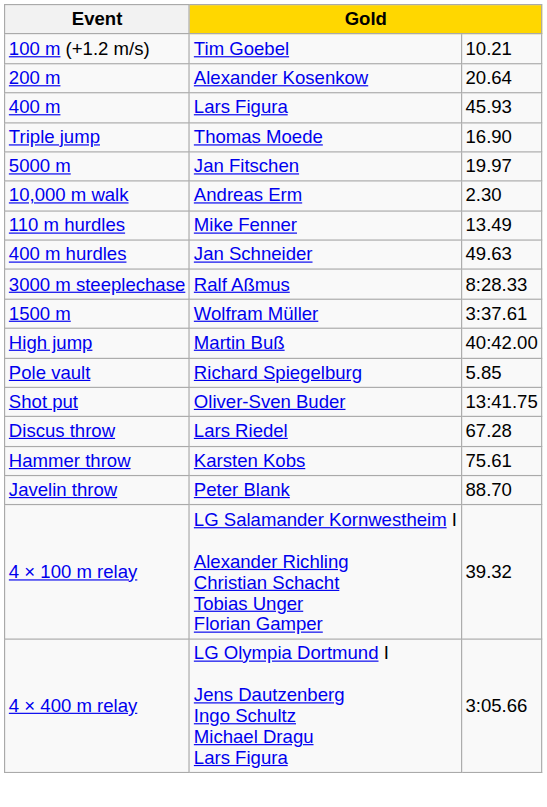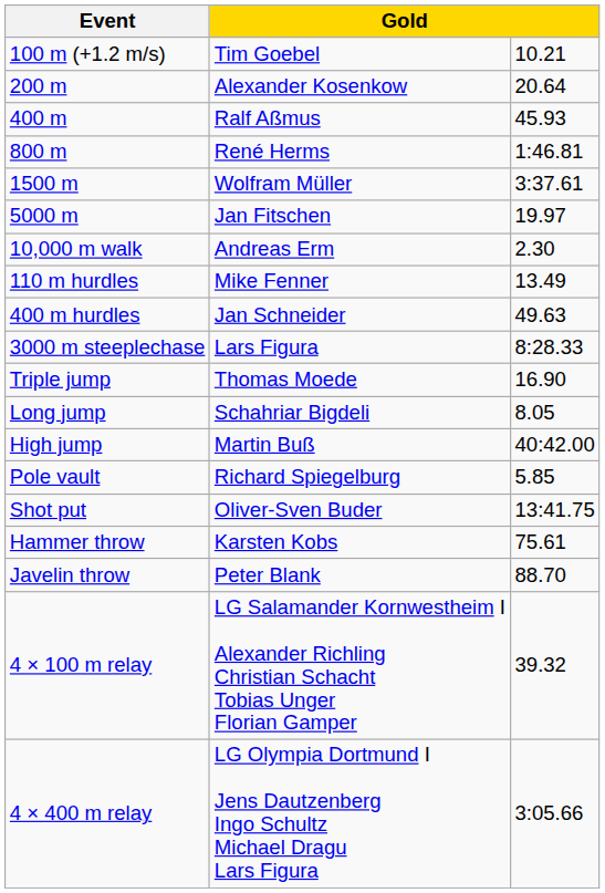400 m | column 2: Lars Figura -> Ralf Aßmus
+ row: 800 m | René Herms | 1:46.81
rows swapped: 1500 m <-> Triple jump
3000 m steeplechase | column 2: Ralf Aßmus -> Lars Figura
+ row: Long jump | Schahriar Bigdeli | 8.05
- row: Discus throw | Lars Riedel | 67.28
